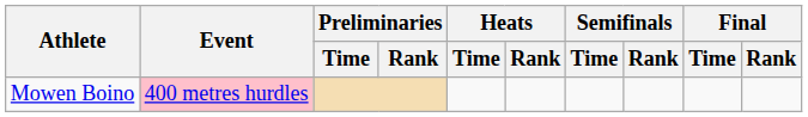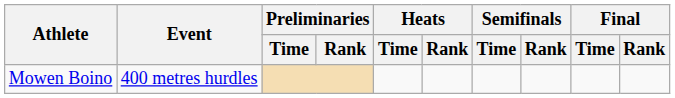Mowen Boino | Event: pink background -> no background
